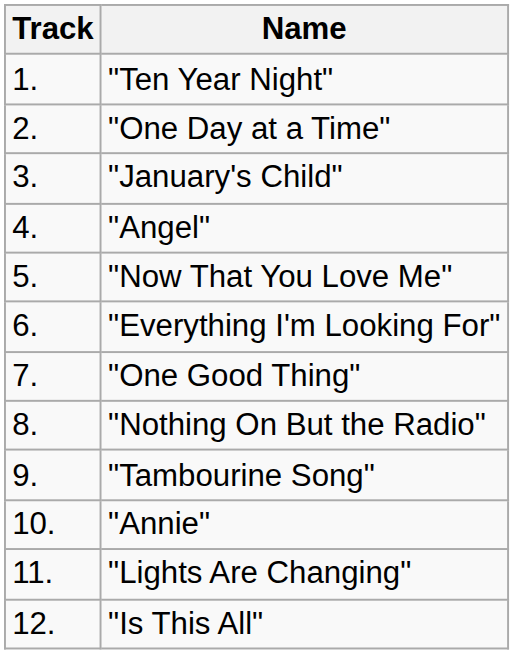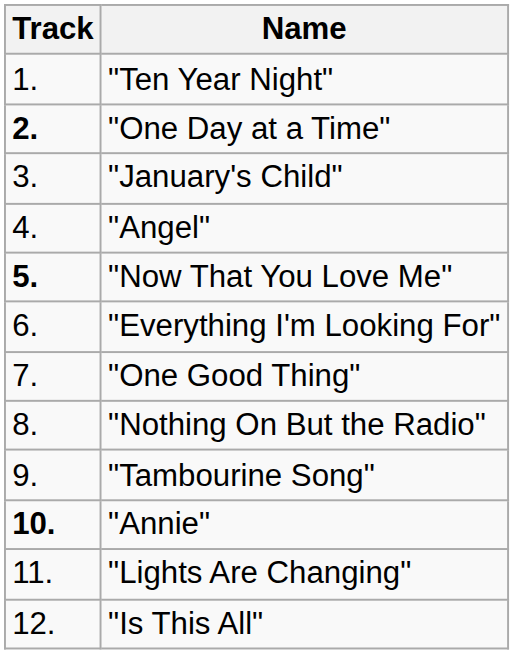"One Day at a Time" | Track: normal -> bold
"Now That You Love Me" | Track: normal -> bold
"Annie" | Track: normal -> bold
